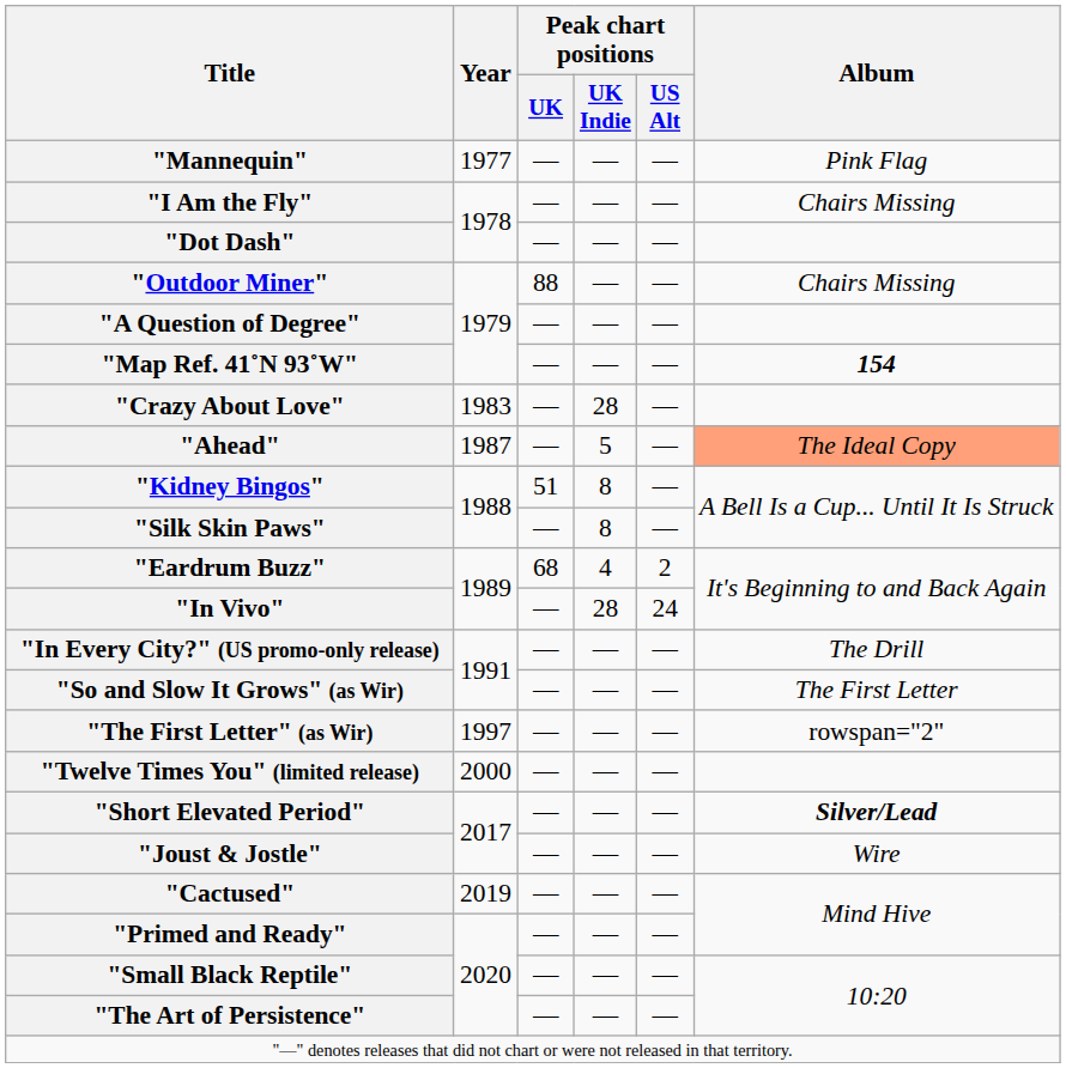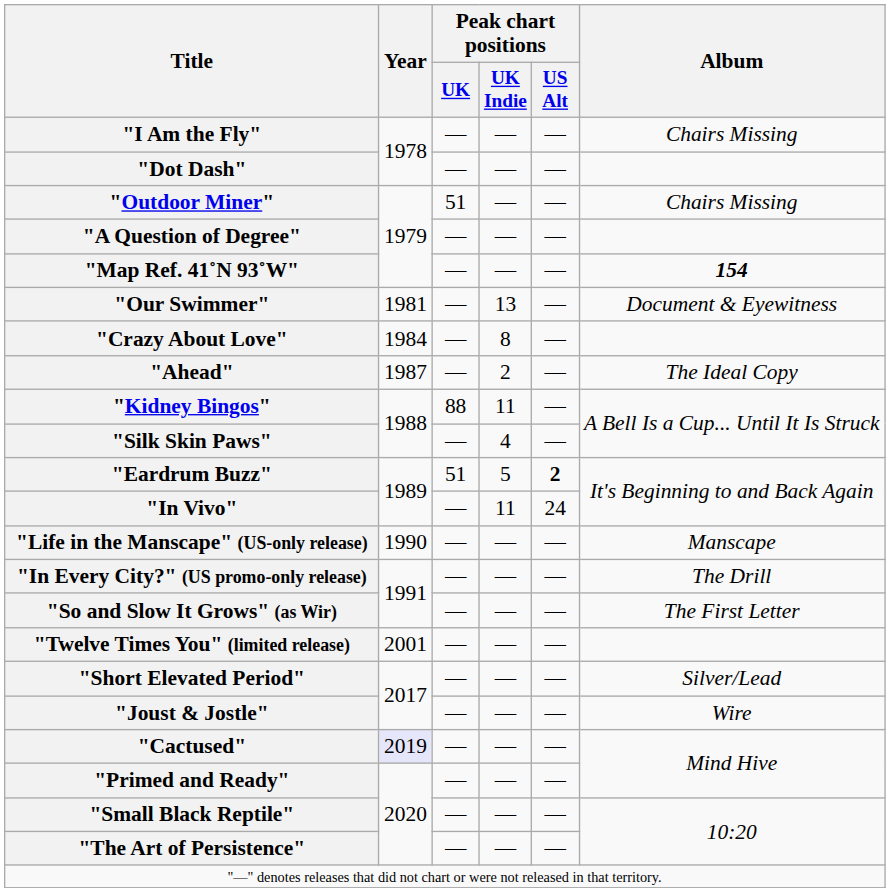- row: "Mannequin" | 1977 | — | — | — | Pink Flag
"Outdoor Miner" | Peak chart positions / UK: 88 -> 51
+ row: "Our Swimmer" | 1981 | — | 13 | — | Document & Eyewitness
"Crazy About Love" | Year: 1983 -> 1984
"Crazy About Love" | Peak chart positions / UK Indie: 28 -> 8
"Ahead" | Peak chart positions / UK Indie: 5 -> 2
"Ahead" | Album: lightsalmon background -> no background
"Kidney Bingos" | Peak chart positions / UK: 51 -> 88
"Kidney Bingos" | Peak chart positions / UK Indie: 8 -> 11
"Silk Skin Paws" | Peak chart positions / UK Indie: 8 -> 4
"Eardrum Buzz" | Peak chart positions / UK: 68 -> 51
"Eardrum Buzz" | Peak chart positions / UK Indie: 4 -> 5
"Eardrum Buzz" | Peak chart positions / US Alt: normal -> bold
"In Vivo" | Peak chart positions / UK Indie: 28 -> 11
+ row: "Life in the Manscape" (US-only release) | 1990 | — | — | — | Manscape
- row: "The First Letter" (as Wir) | 1997 | — | — | — | rowspan="2"
"Twelve Times You" (limited release) | Year: 2000 -> 2001
"Short Elevated Period" | Album: bold -> normal
"Cactused" | Year: no background -> lavender background
